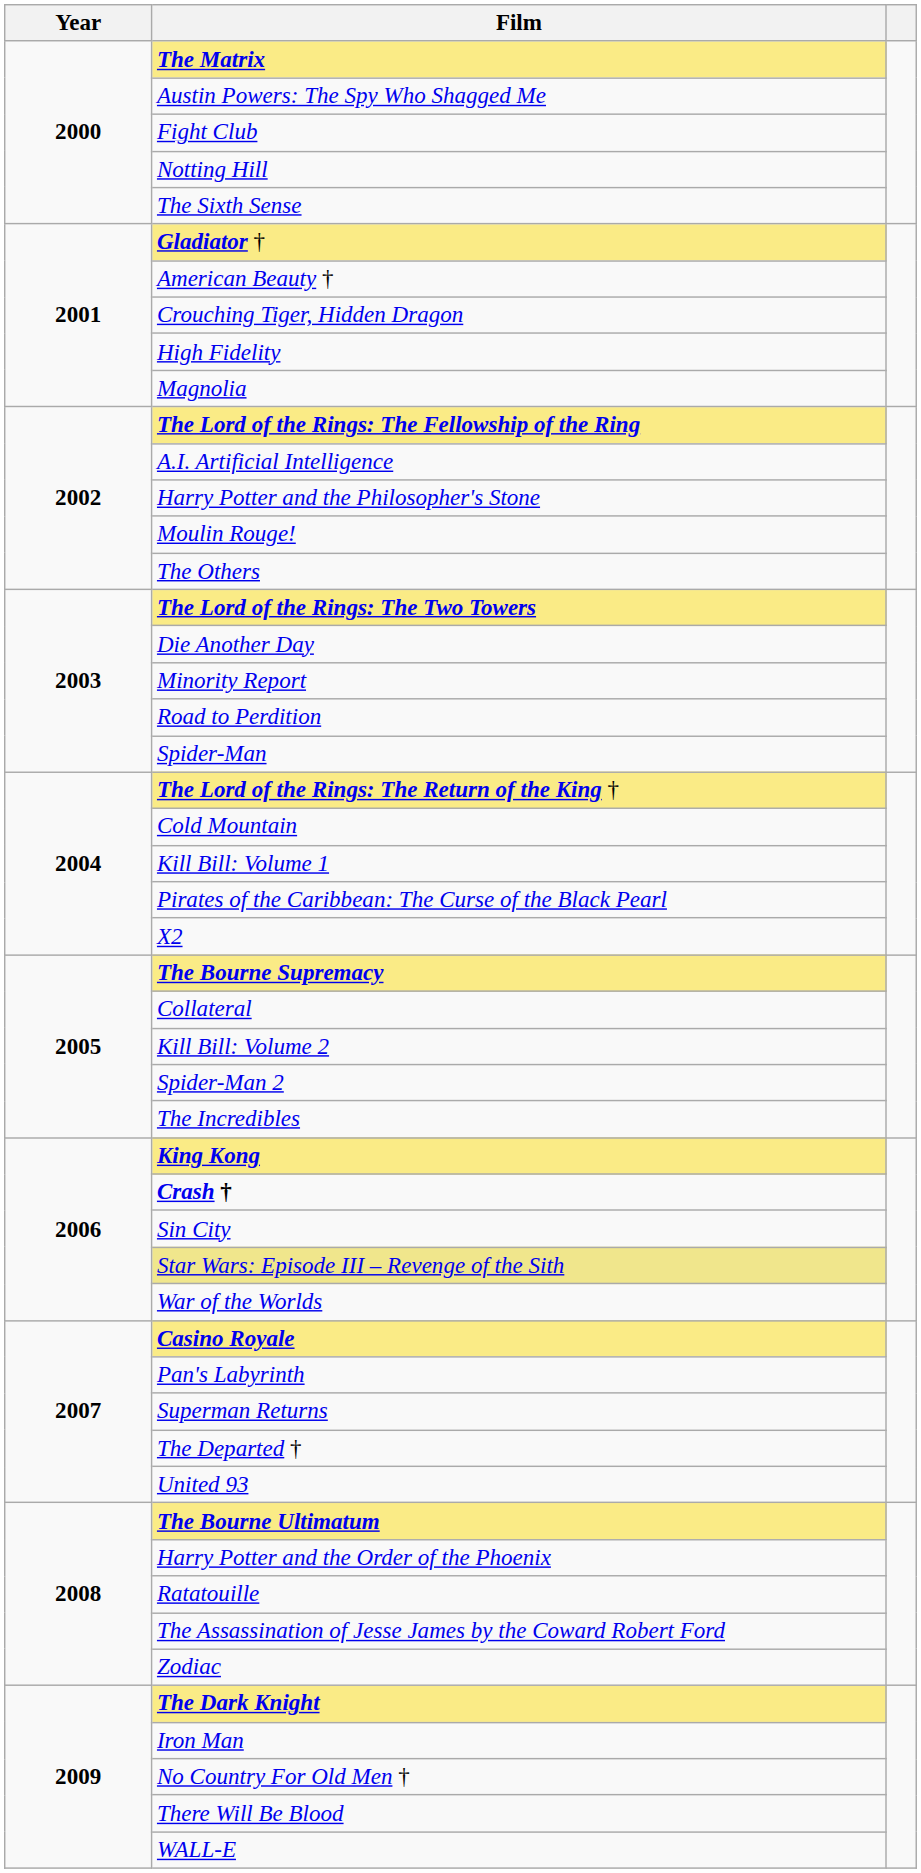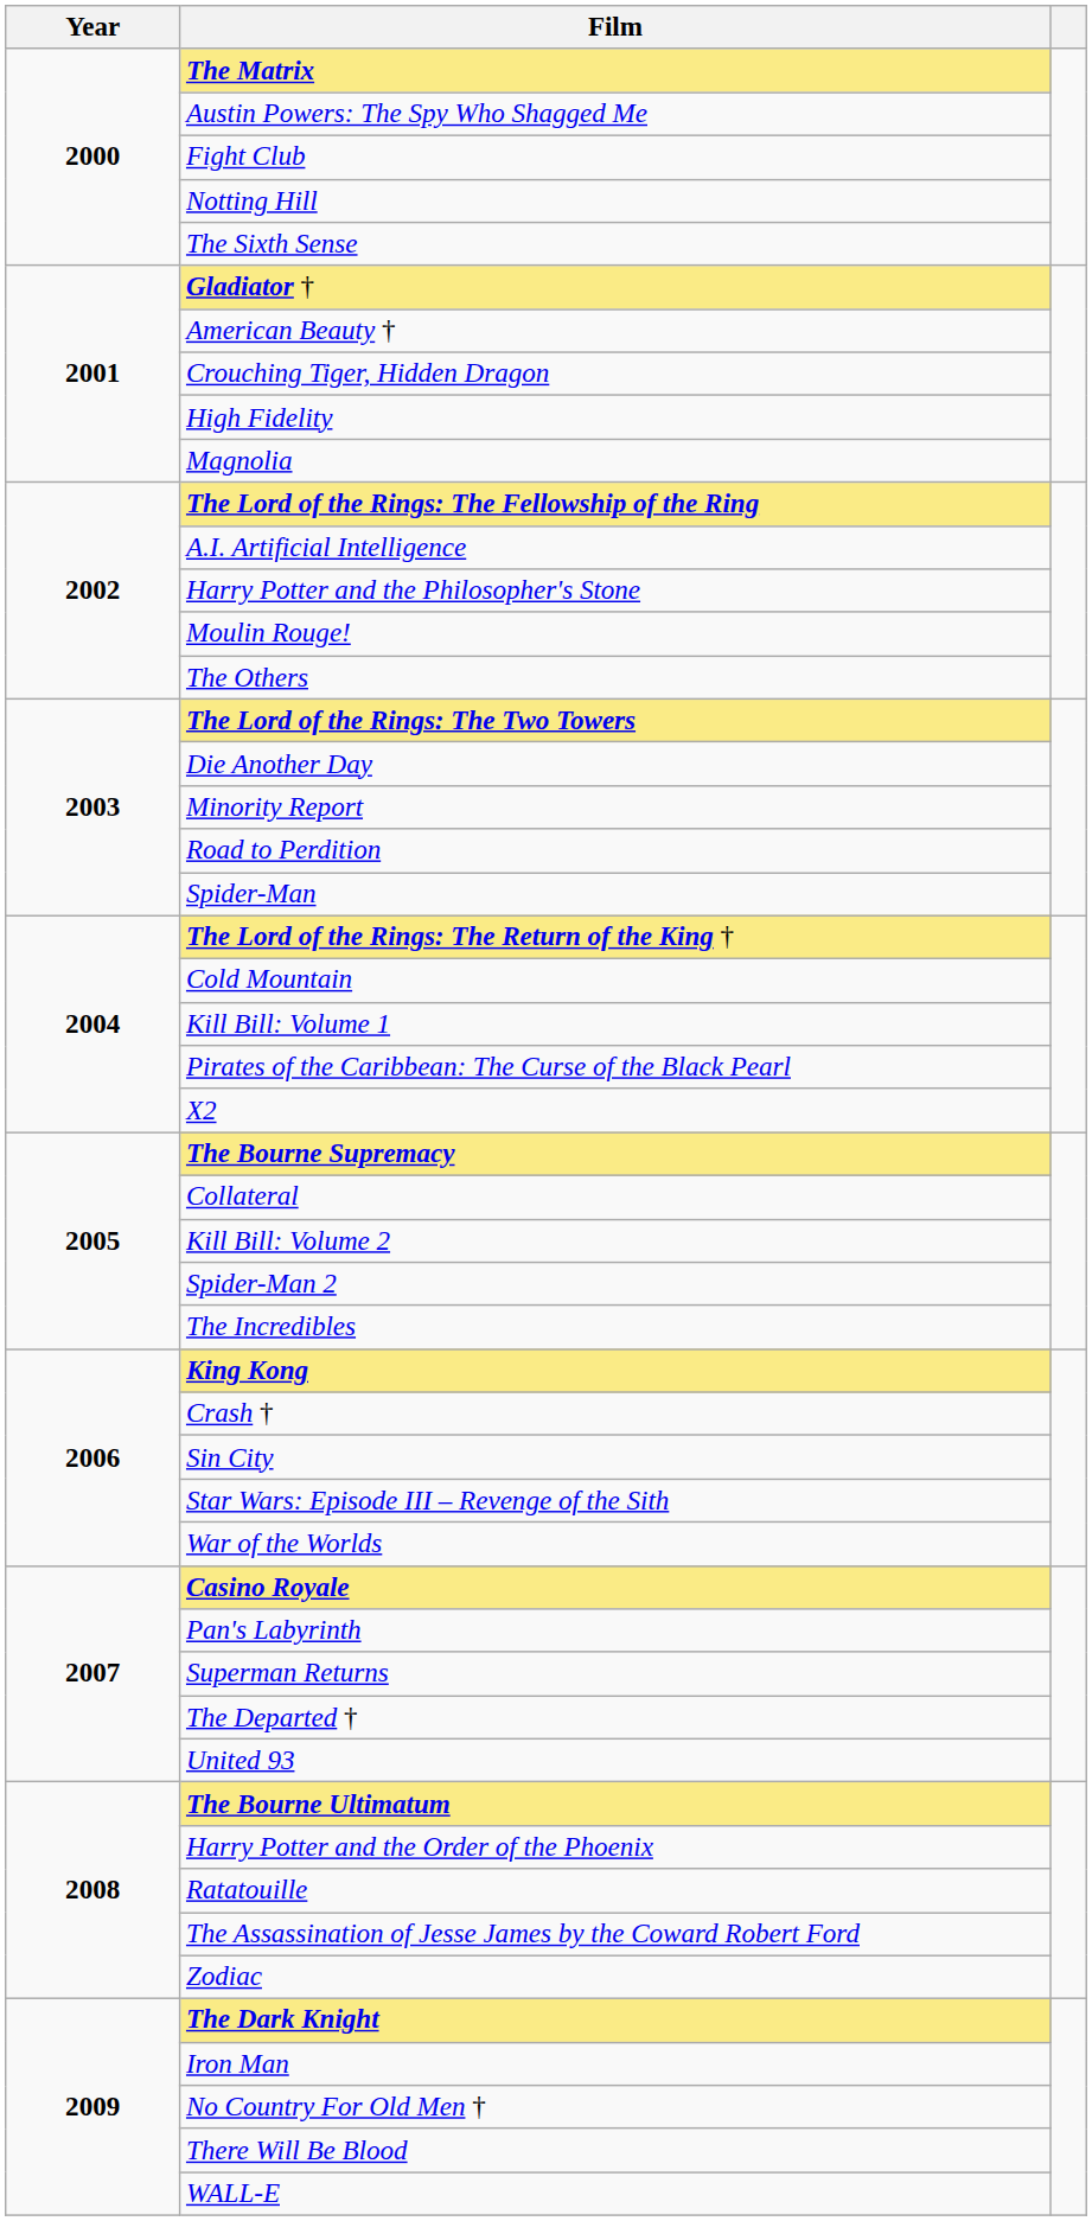Crash † | Film: bold -> normal
Star Wars: Episode III – Revenge of the Sith | Film: khaki background -> no background
